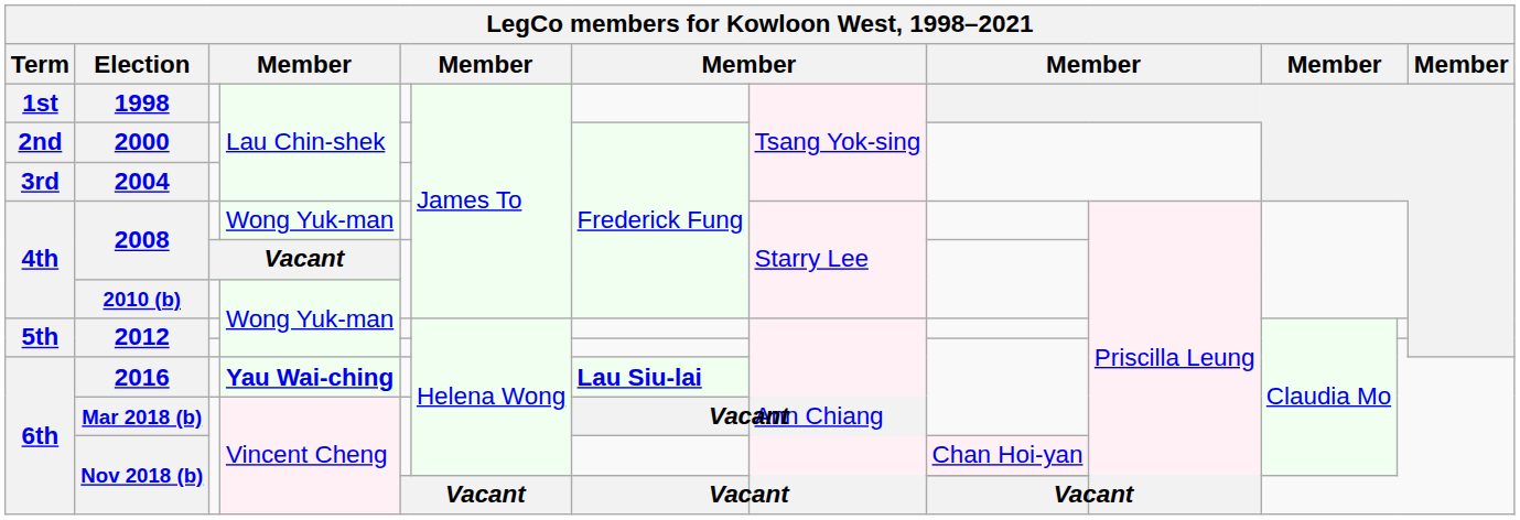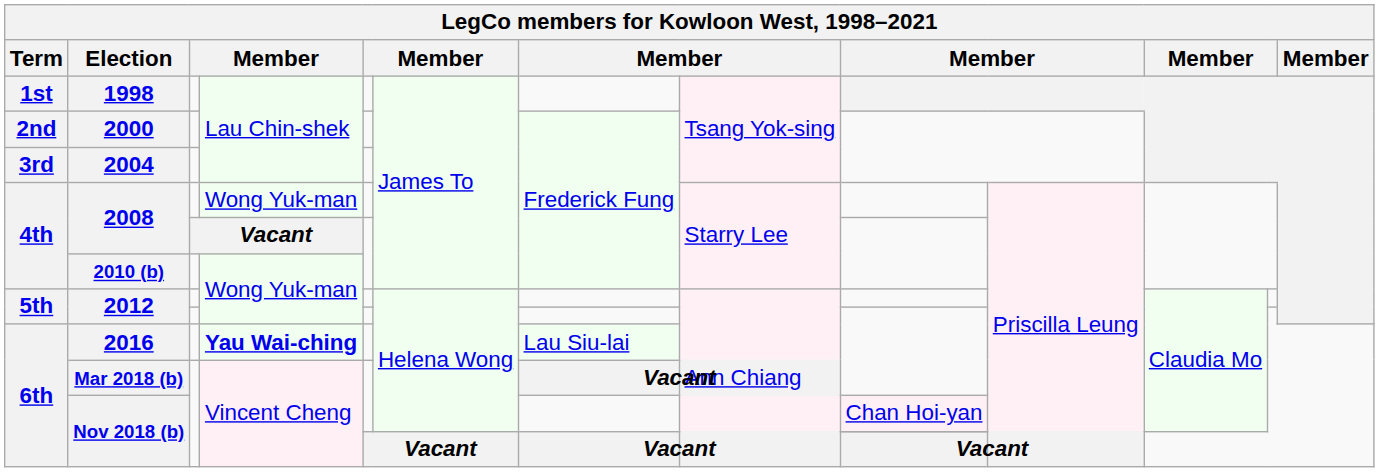2016 | column 7: bold -> normal
